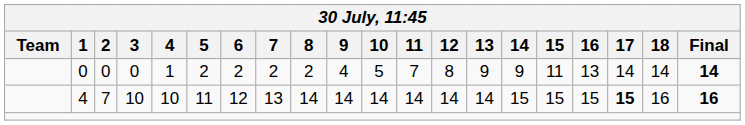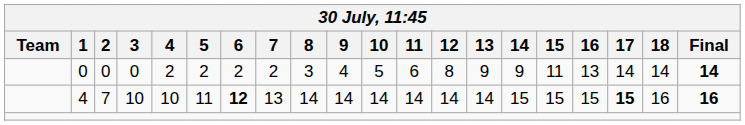row 3 | 4: 1 -> 2
row 3 | 8: 2 -> 3
row 3 | 11: 7 -> 6
row 4 | 6: normal -> bold
